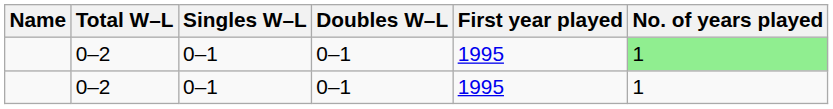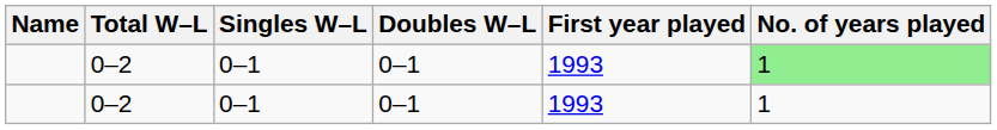row 2 | First year played: 1995 -> 1993
row 3 | First year played: 1995 -> 1993
